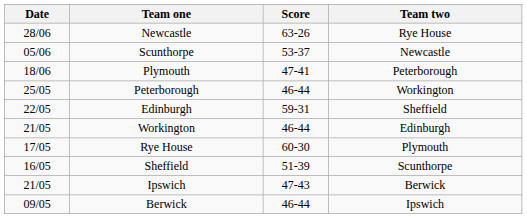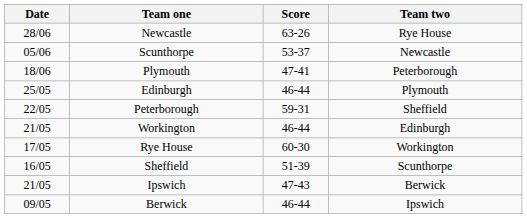row 5 | Team one: Peterborough -> Edinburgh
row 5 | Team two: Workington -> Plymouth
row 6 | Team one: Edinburgh -> Peterborough
row 8 | Team two: Plymouth -> Workington
